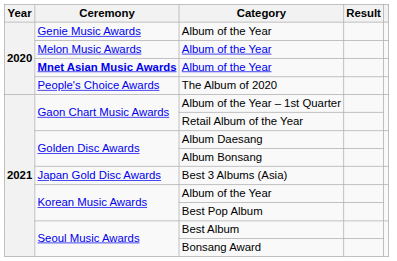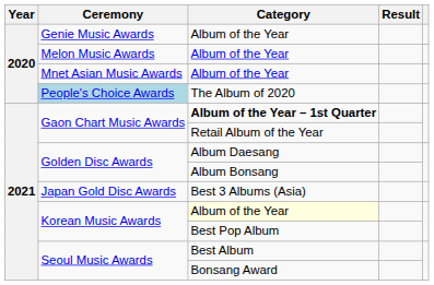Mnet Asian Music Awards / Album of the Year | Ceremony: bold -> normal
The Album of 2020 | Ceremony: no background -> lightblue background
Album of the Year – 1st Quarter | Category: normal -> bold
Korean Music Awards / Album of the Year | Category: no background -> lightyellow background
